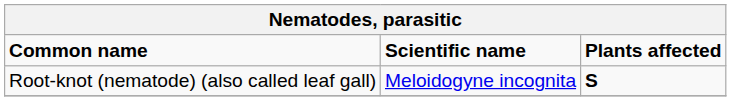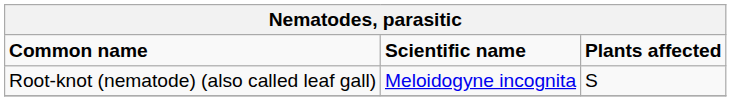Root-knot (nematode) (also called leaf gall) | Plants affected: bold -> normal
